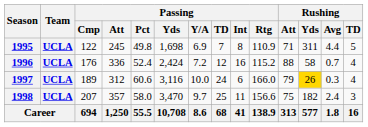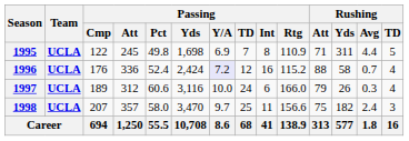1996 | Passing / Y/A: no background -> lavender background
1997 | Rushing / Yds: gold background -> no background
